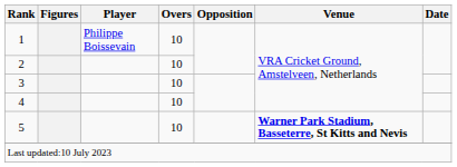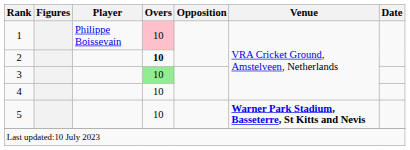1 | Overs: no background -> pink background
2 | Overs: normal -> bold
3 | Overs: no background -> lightgreen background
